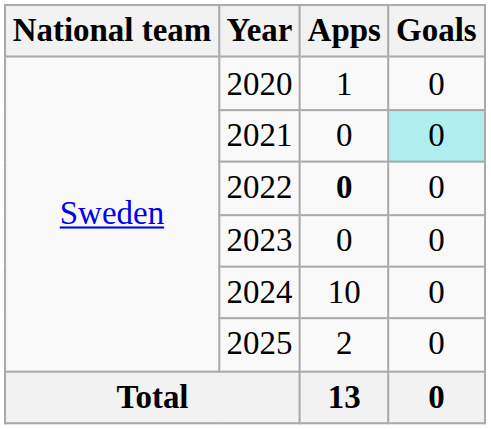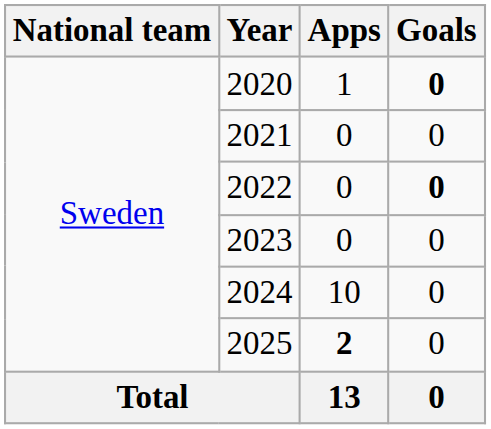2020 | Goals: normal -> bold
2021 | Goals: paleturquoise background -> no background
2022 | Apps: bold -> normal
2022 | Goals: normal -> bold
2025 | Apps: normal -> bold
